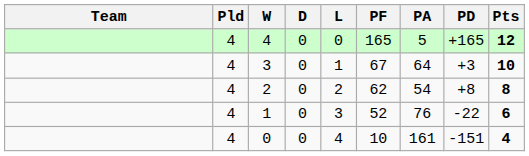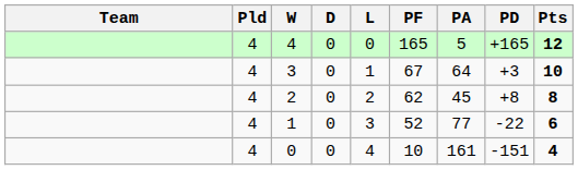row 4 | PA: 54 -> 45
row 5 | PA: 76 -> 77
